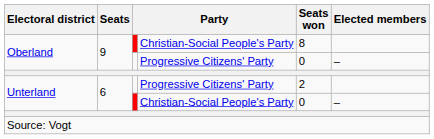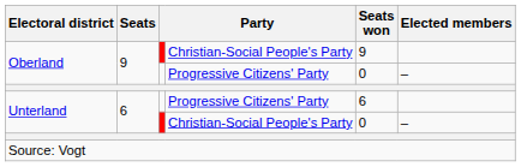Oberland / Christian-Social People's Party | Seats won: 8 -> 9
Unterland / Progressive Citizens' Party | Seats won: 2 -> 6
